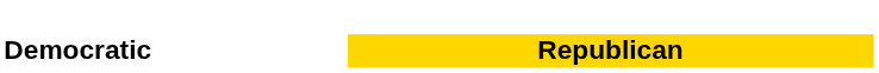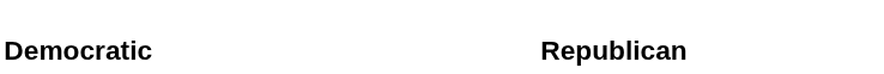Democratic | column 2: gold background -> no background
